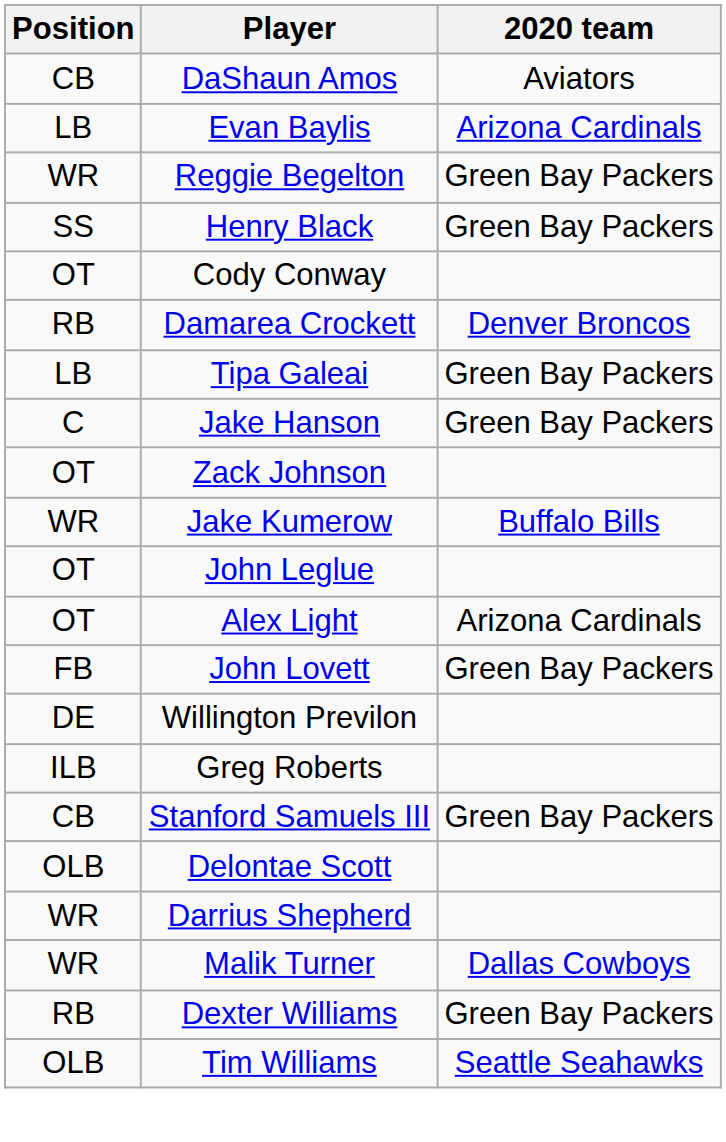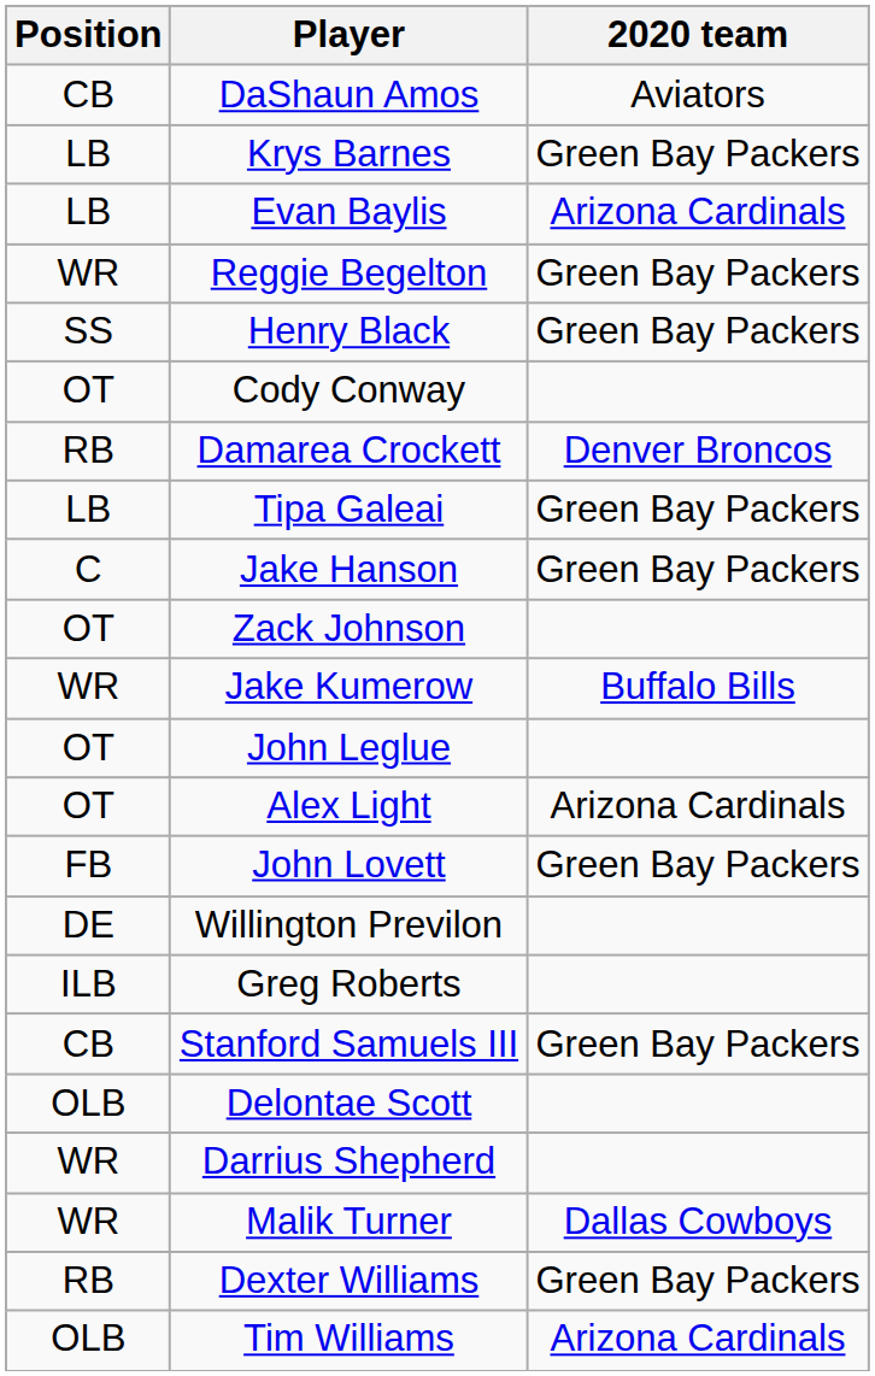+ row: LB | Krys Barnes | Green Bay Packers
Tim Williams | 2020 team: Seattle Seahawks -> Arizona Cardinals
